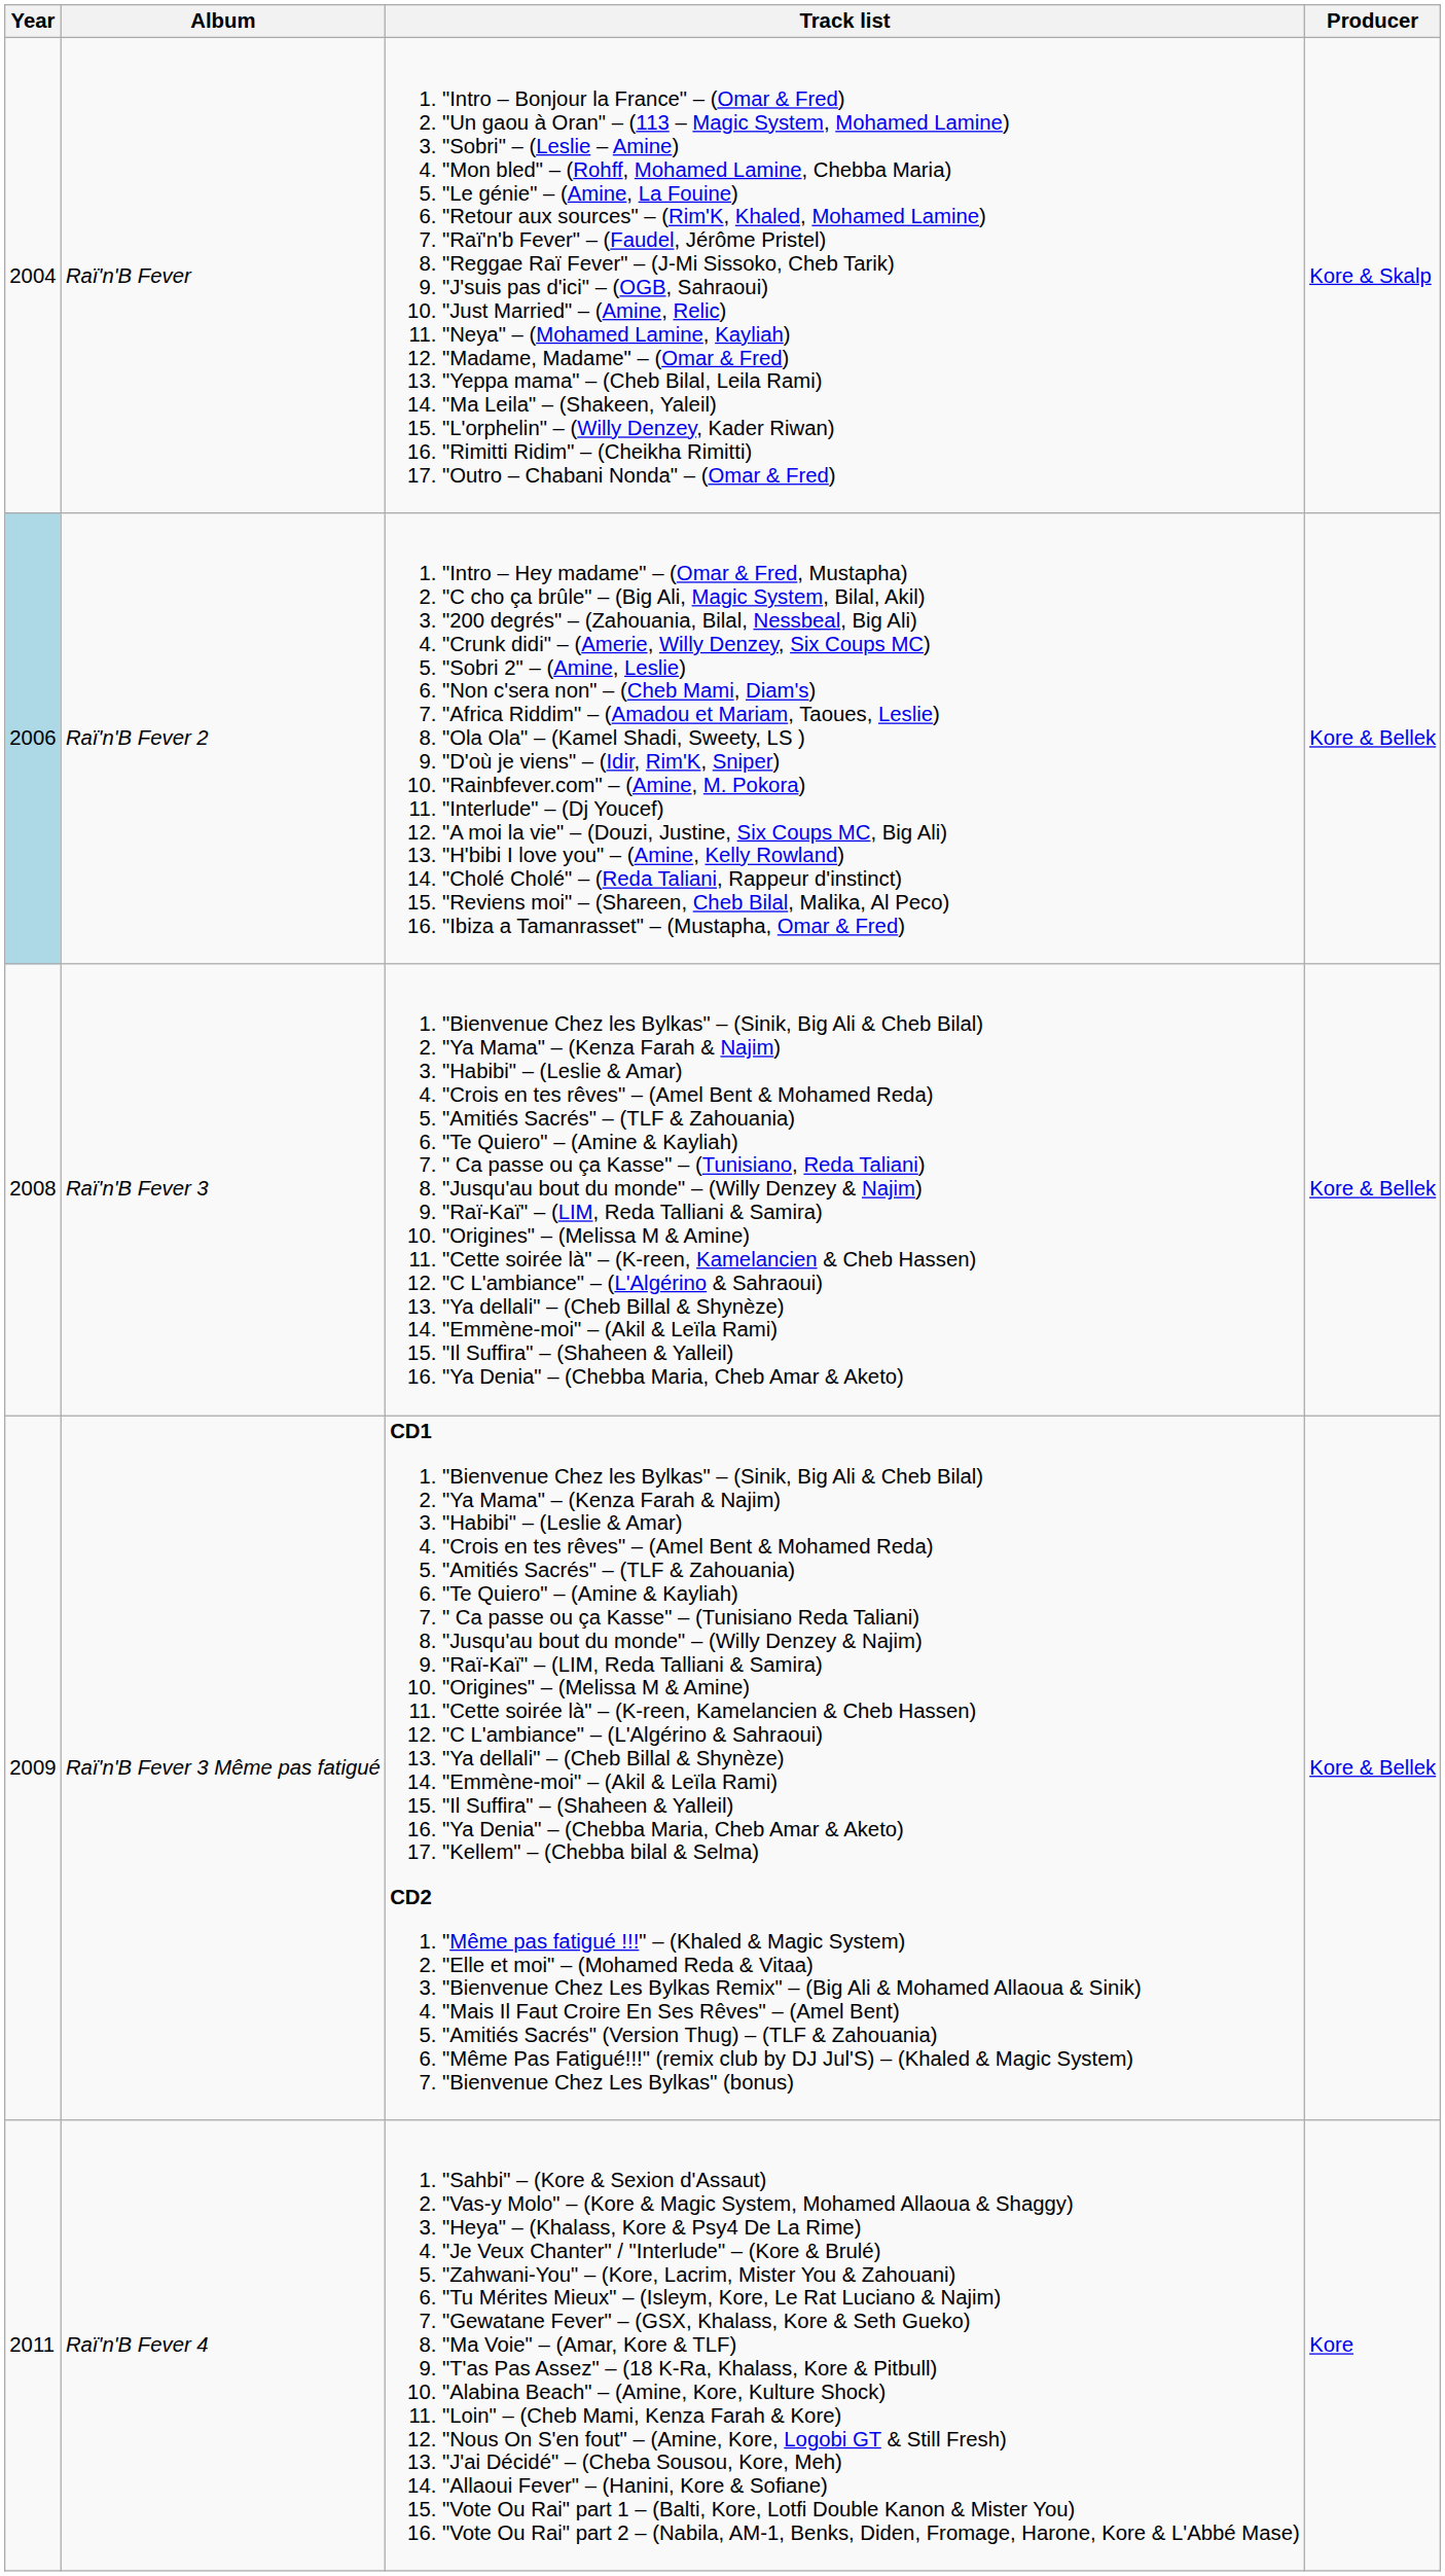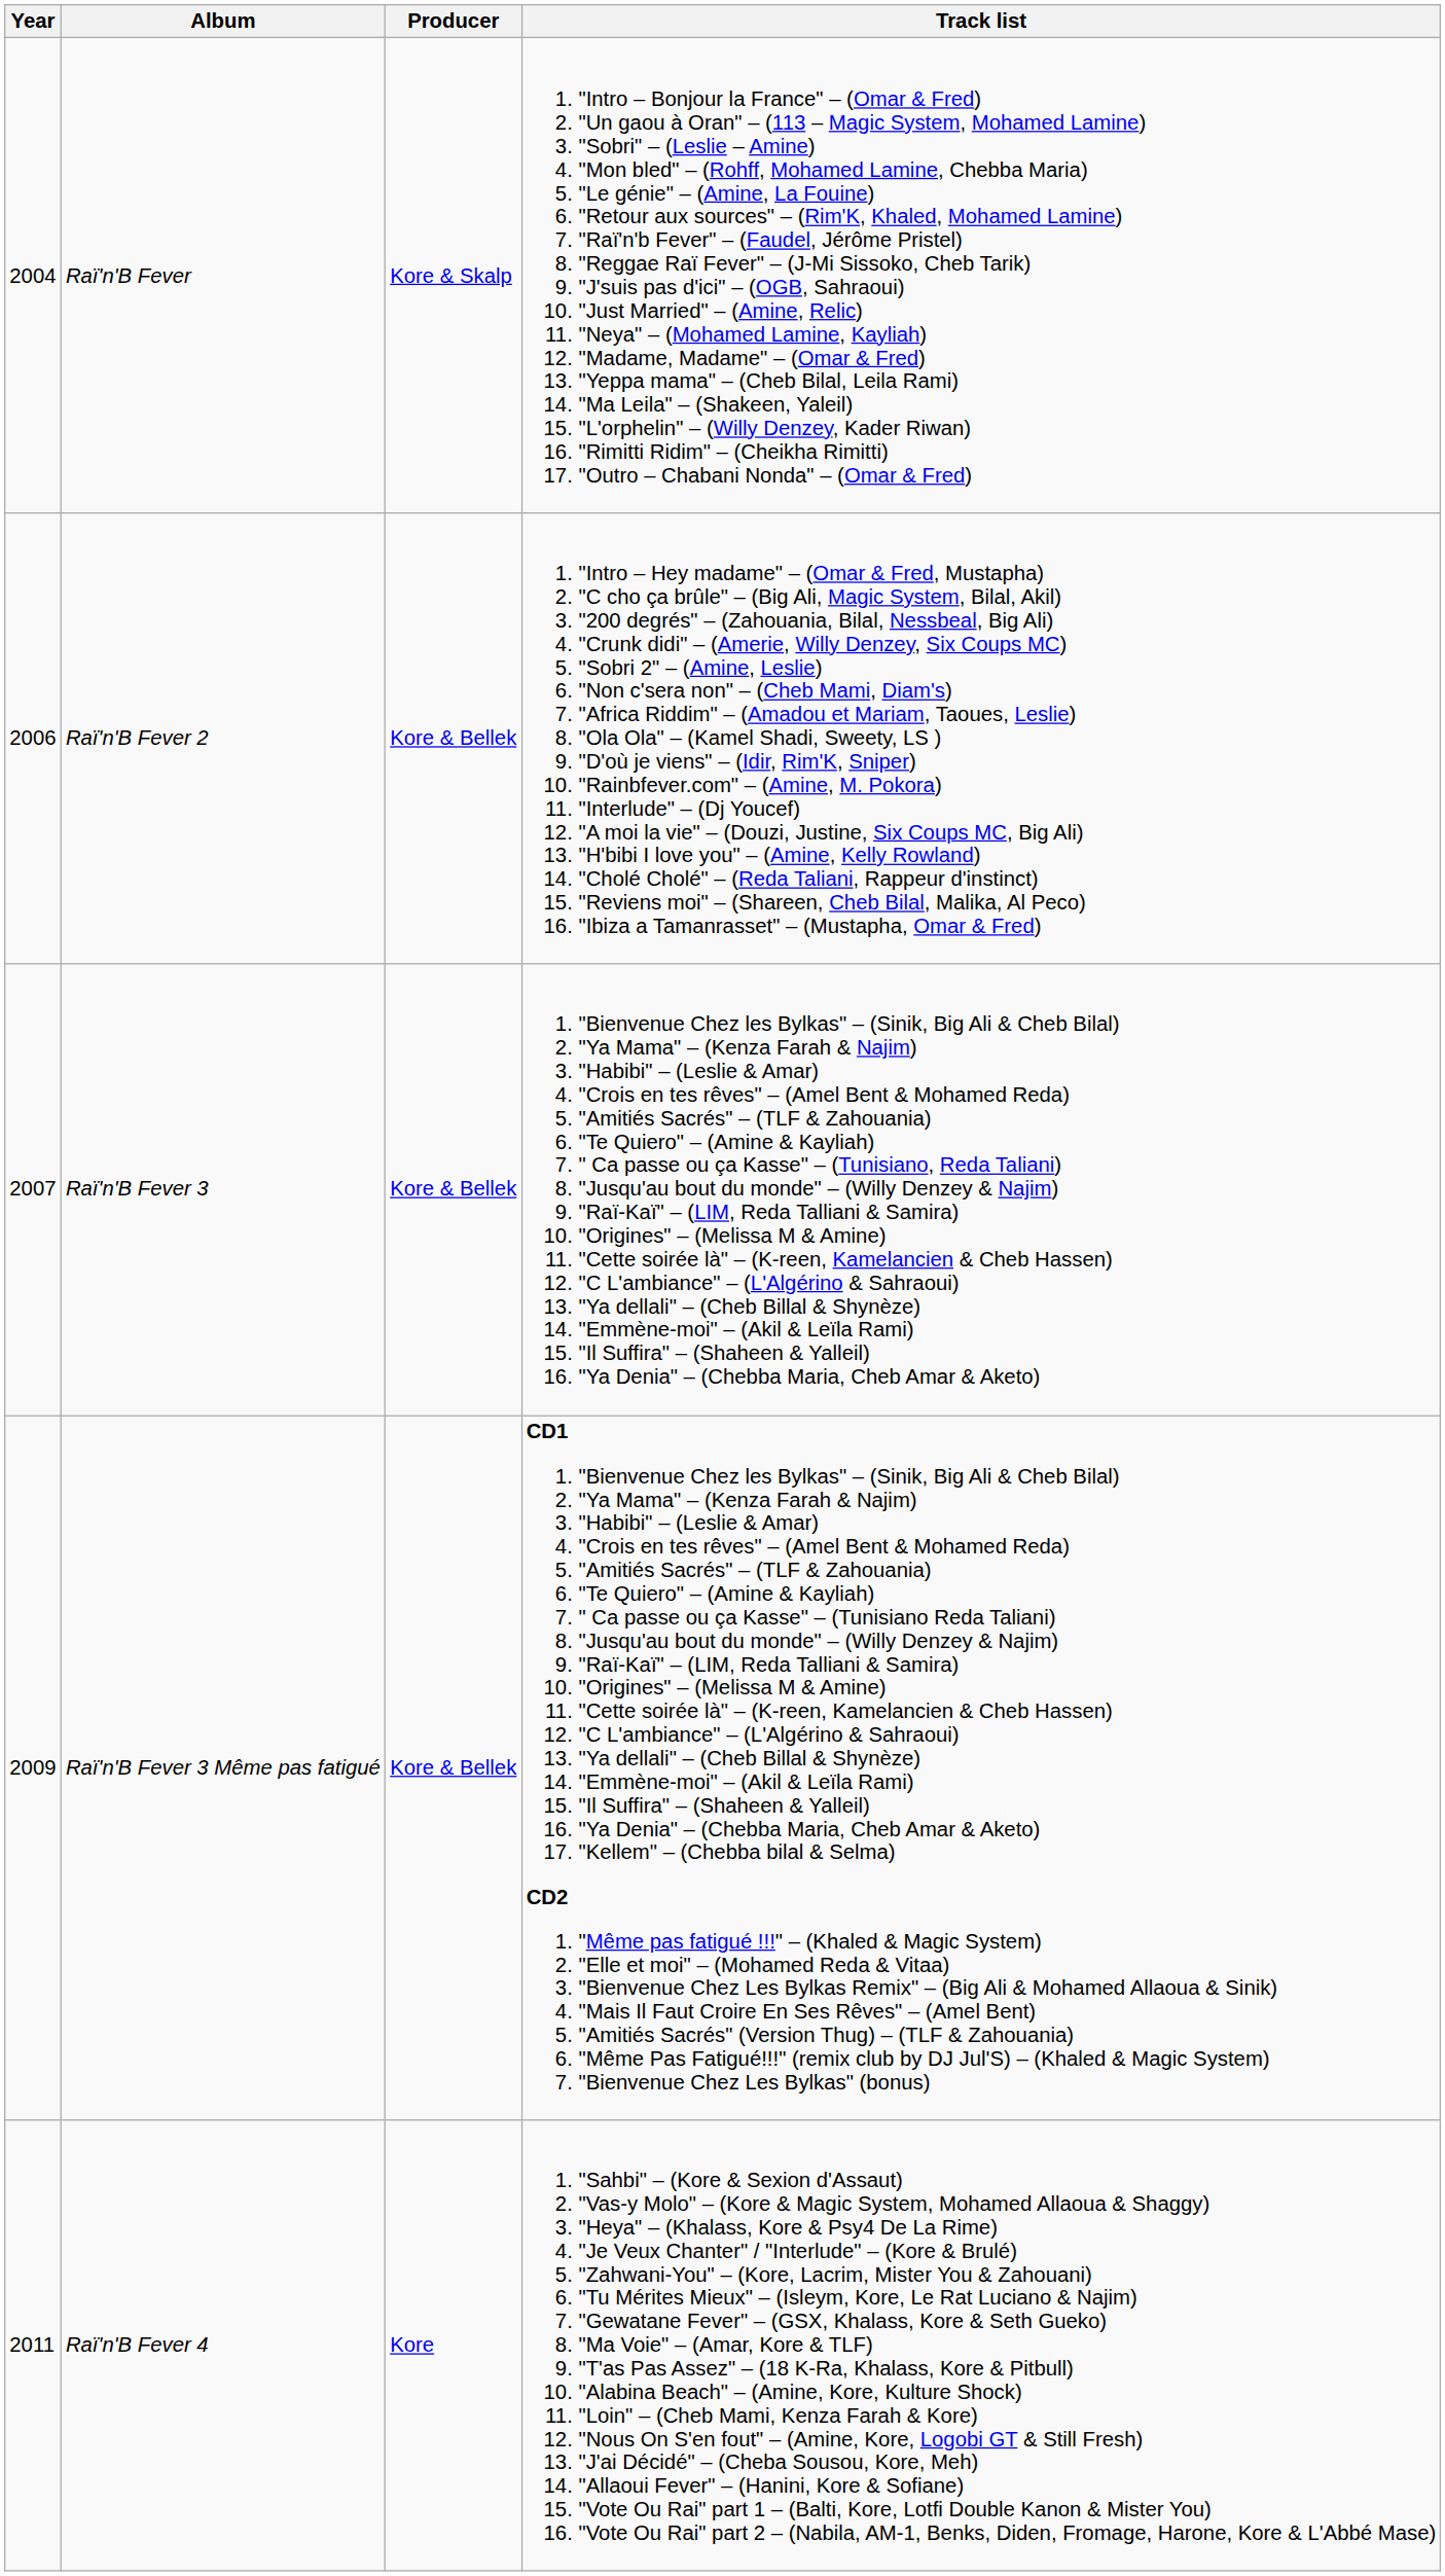columns swapped: Producer <-> Track list
Raï'n'B Fever 2 | Year: lightblue background -> no background
Raï'n'B Fever 3 | Year: 2008 -> 2007
